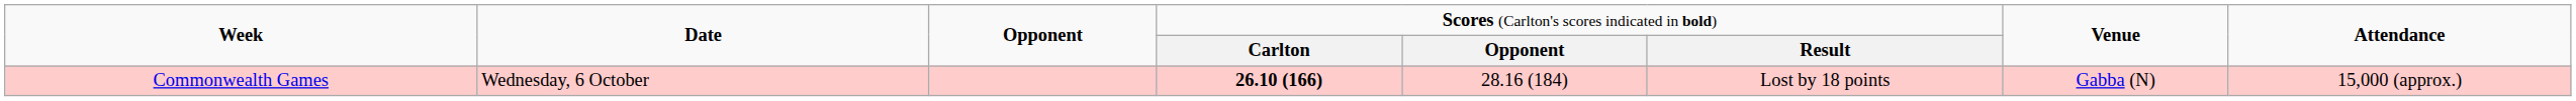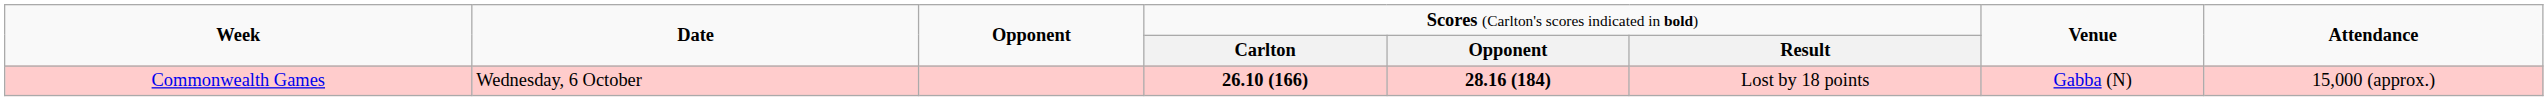Commonwealth Games | column 5: normal -> bold
